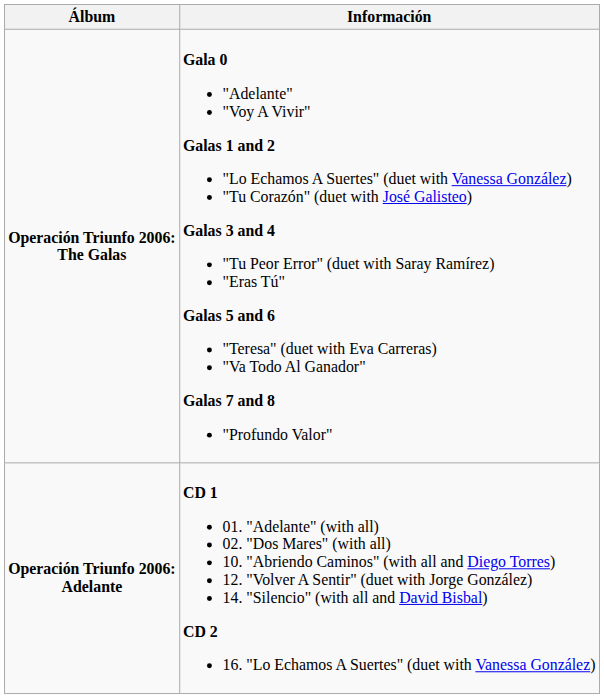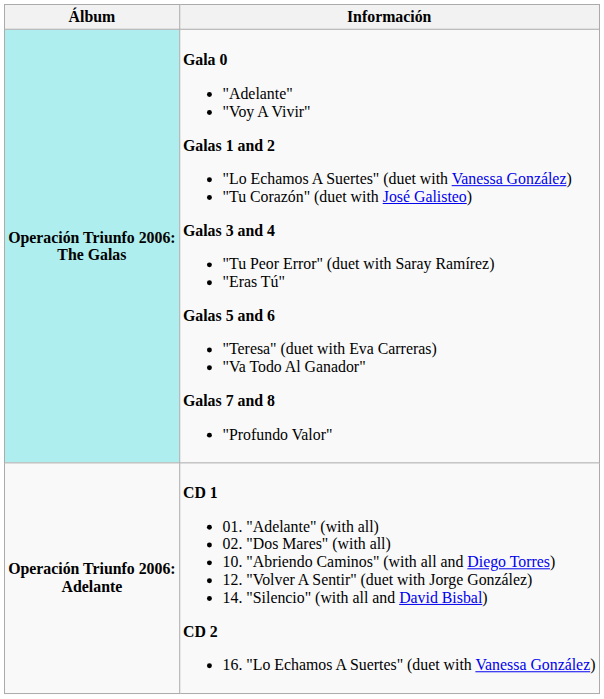Operación Triunfo 2006: The Galas | Álbum: no background -> paleturquoise background
